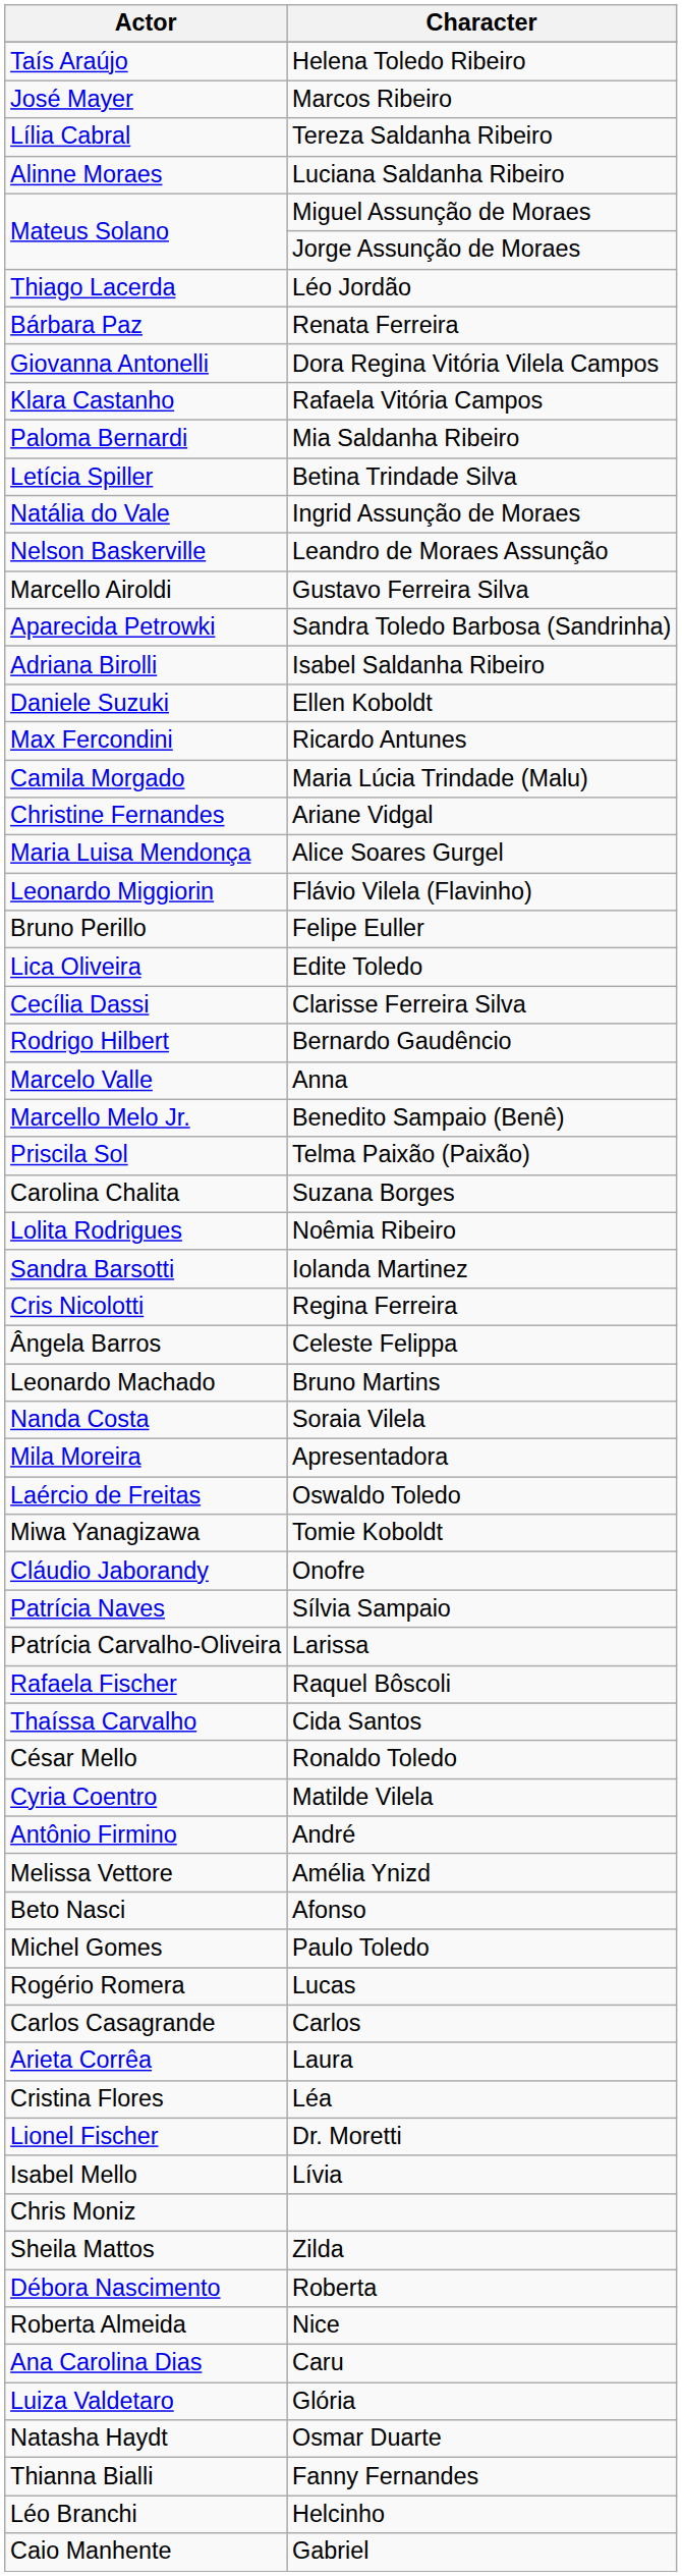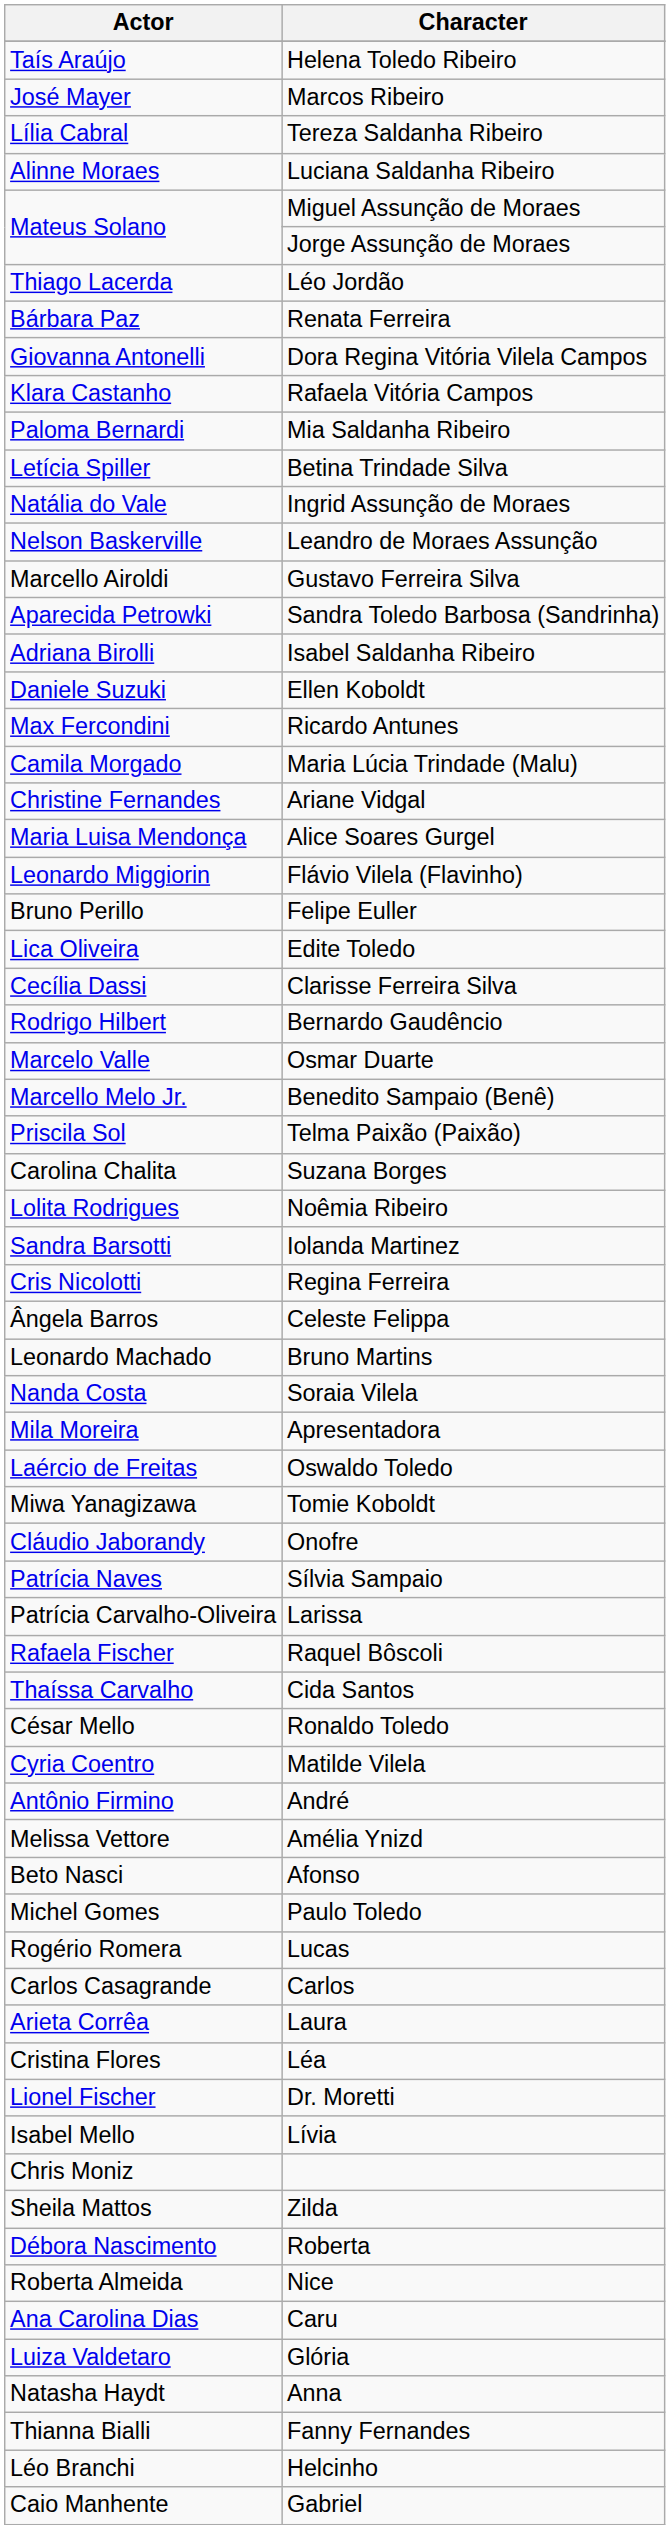row 29 | Character: Anna -> Osmar Duarte
row 65 | Character: Osmar Duarte -> Anna
